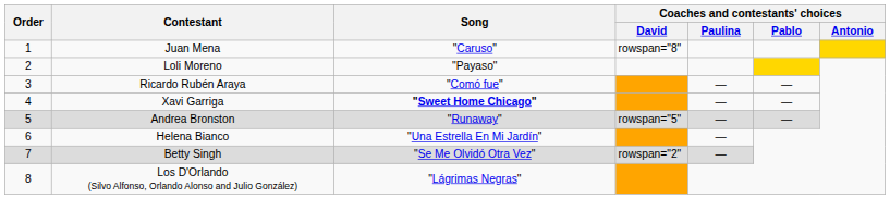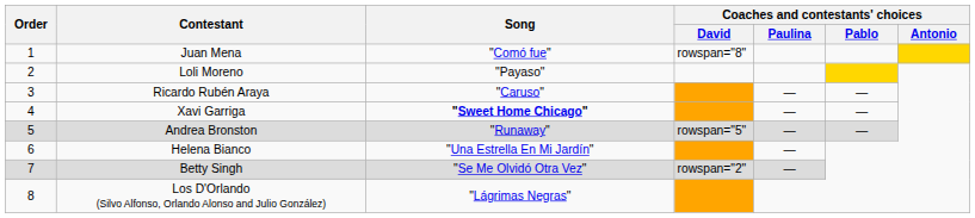Juan Mena | Song: "Caruso" -> "Comó fue"
Ricardo Rubén Araya | Song: "Comó fue" -> "Caruso"
